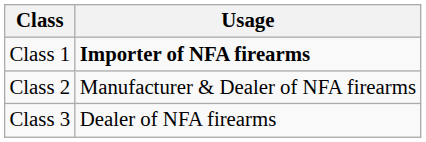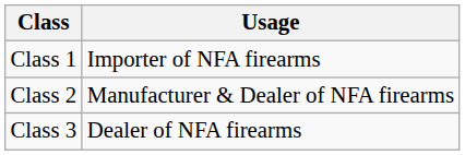Class 1 | Usage: bold -> normal
